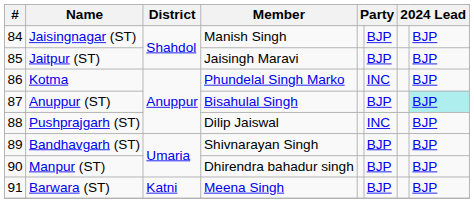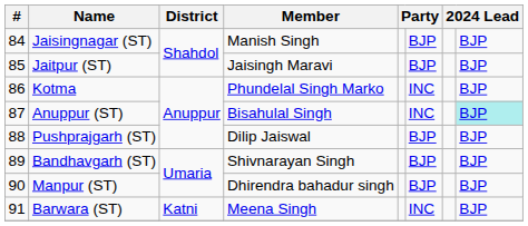Anuppur (ST) | column 6: BJP -> INC
Pushprajgarh (ST) | column 6: INC -> BJP
Barwara (ST) | column 6: BJP -> INC
